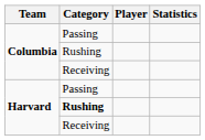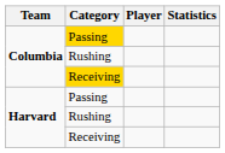Columbia / Passing | Category: no background -> gold background
Columbia / Receiving | Category: no background -> gold background
Harvard / Rushing | Category: bold -> normal
